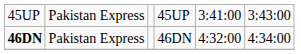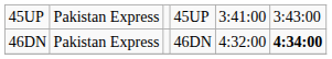row 2 | column 1: bold -> normal
row 2 | column 6: normal -> bold
